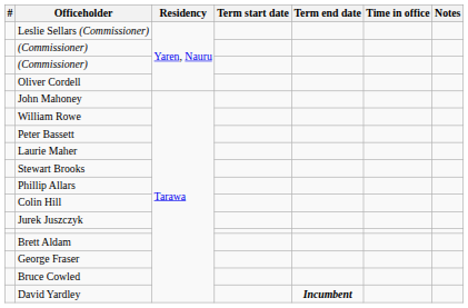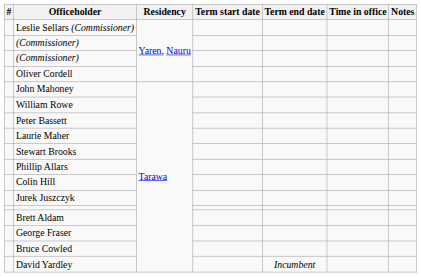David Yardley | Term end date: bold -> normal
